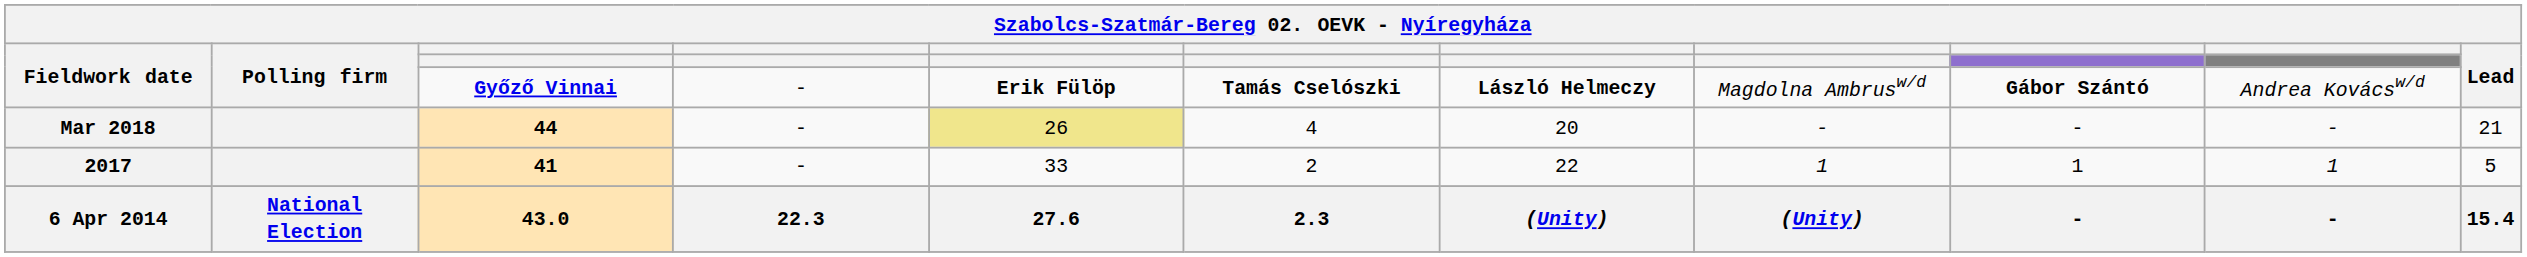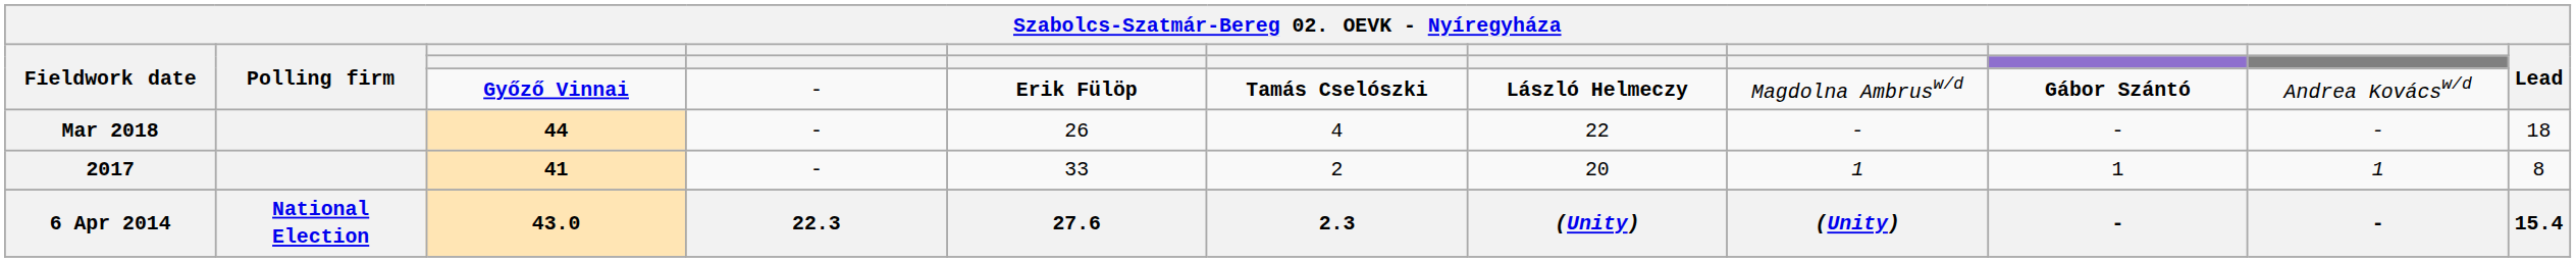Mar 2018 | column 5: khaki background -> no background
Mar 2018 | column 7: 20 -> 22
Mar 2018 | Lead: 21 -> 18
2017 | column 7: 22 -> 20
2017 | Lead: 5 -> 8
